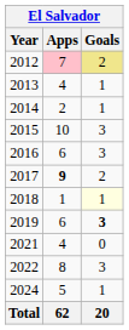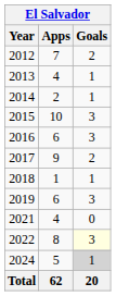2012 | Apps: pink background -> no background
2012 | Goals: khaki background -> no background
2017 | Apps: bold -> normal
2018 | Goals: lightyellow background -> no background
2019 | Goals: bold -> normal
2022 | Goals: no background -> lightyellow background
2024 | Goals: no background -> lightgrey background
